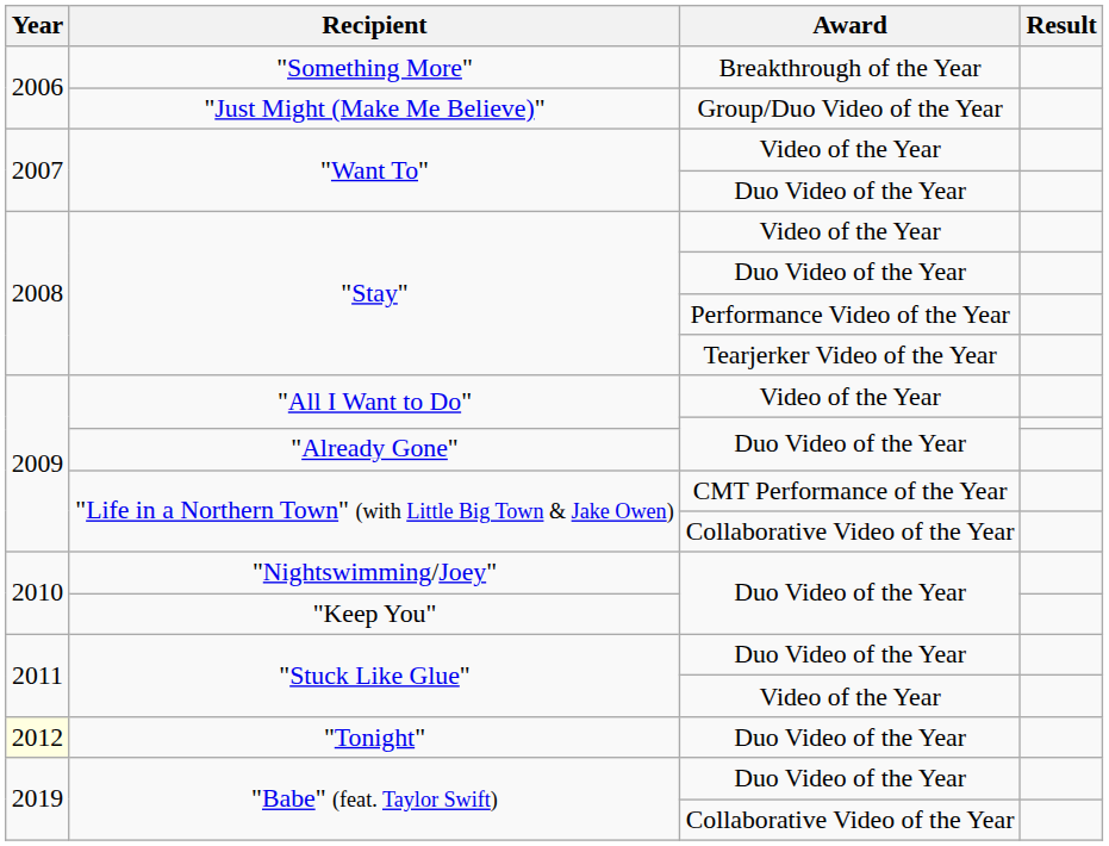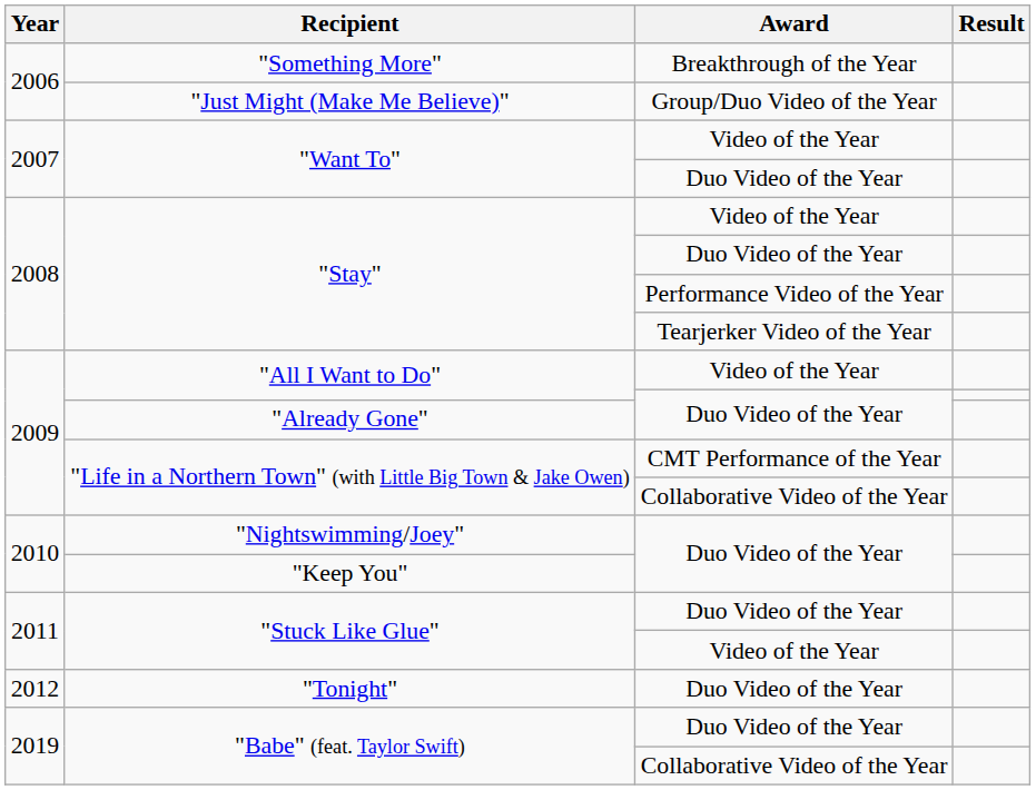"Tonight" | Year: lightyellow background -> no background
